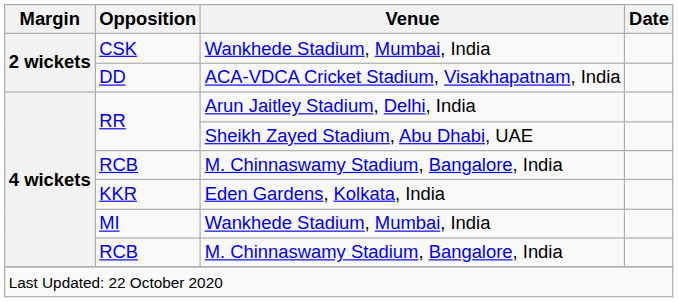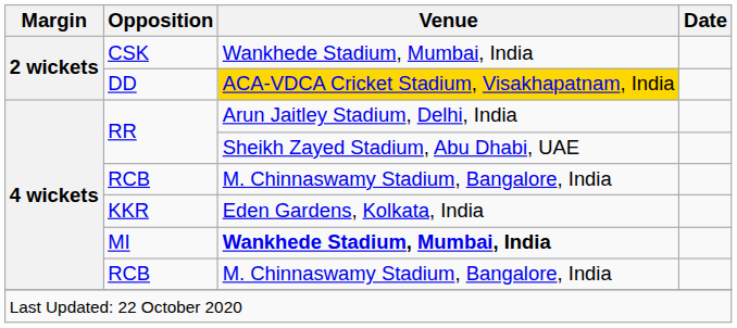DD | Venue: no background -> gold background
MI | Venue: normal -> bold
